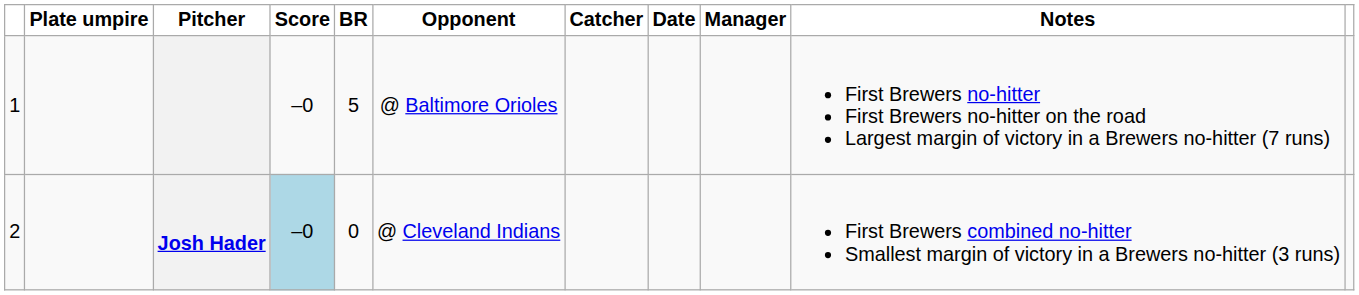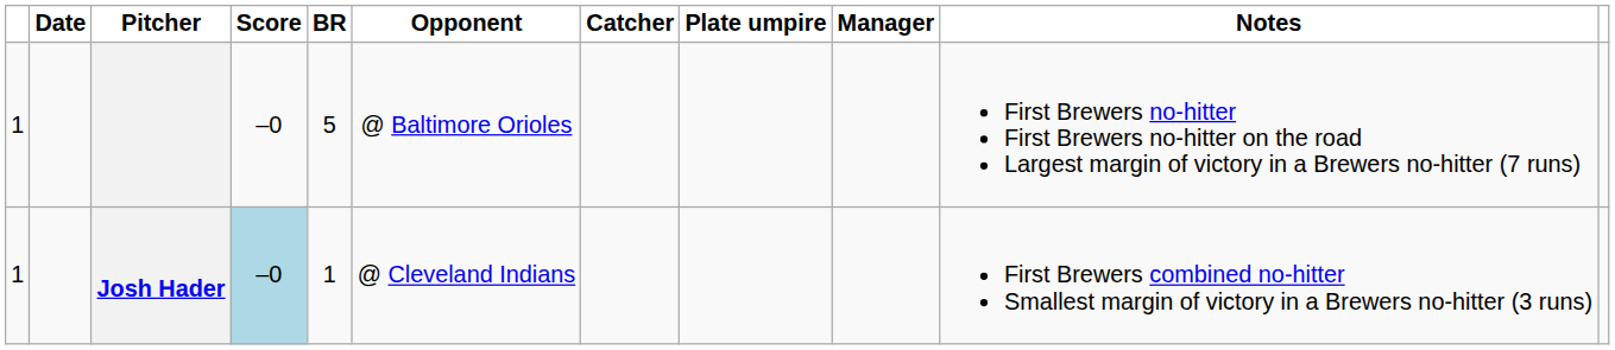columns swapped: Date <-> Plate umpire
Josh Hader | column 1: 2 -> 1
Josh Hader | BR: 0 -> 1
